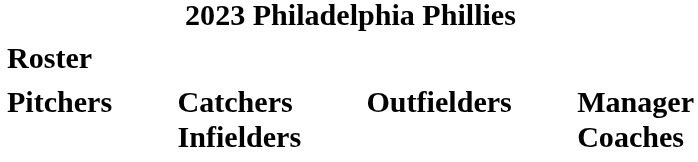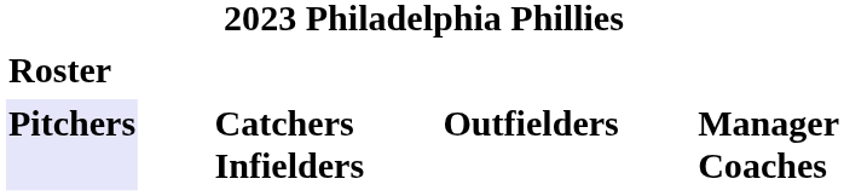Pitchers | column 1: no background -> lavender background
